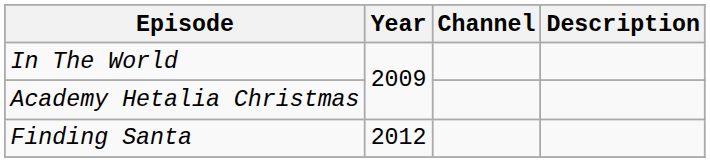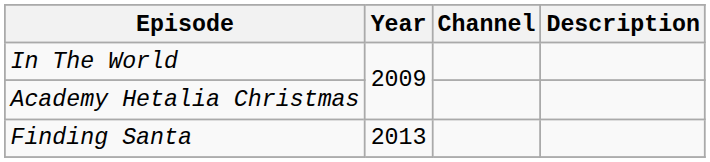Finding Santa | Year: 2012 -> 2013
